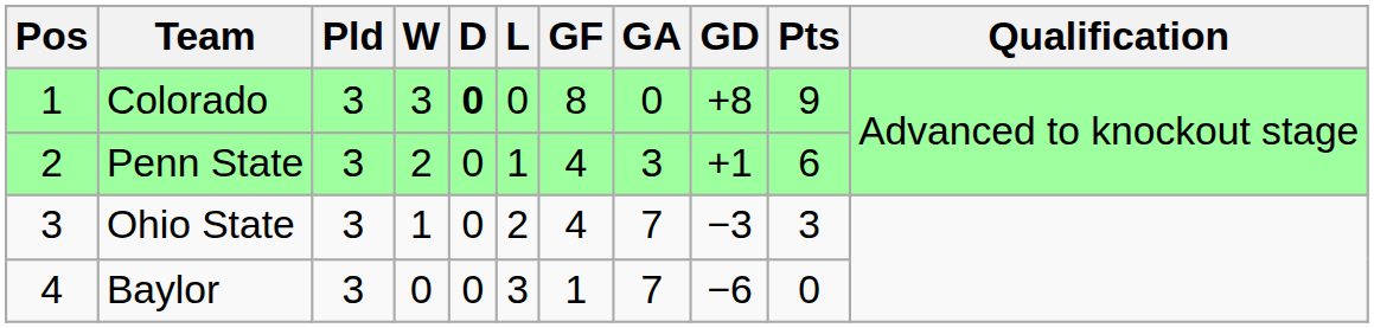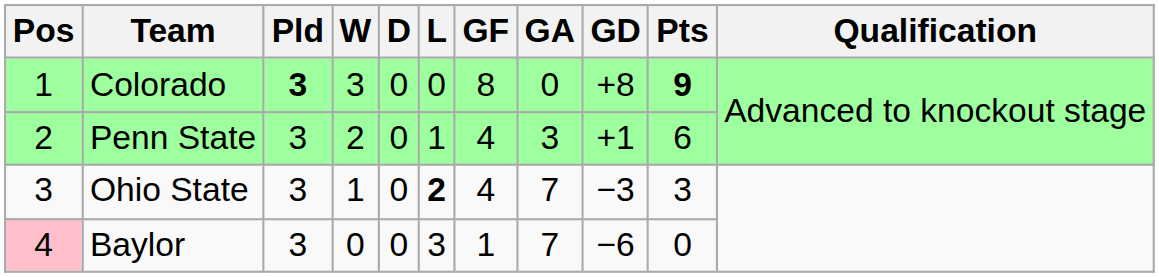Colorado | Pld: normal -> bold
Colorado | D: bold -> normal
Colorado | Pts: normal -> bold
Ohio State | L: normal -> bold
Baylor | Pos: no background -> pink background
